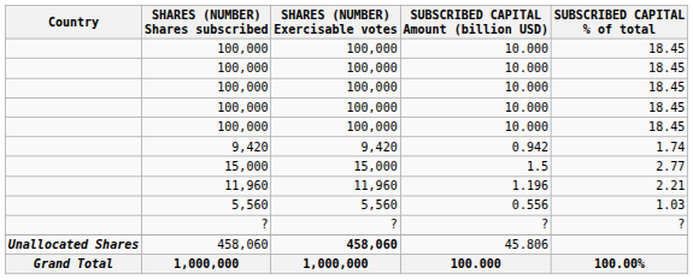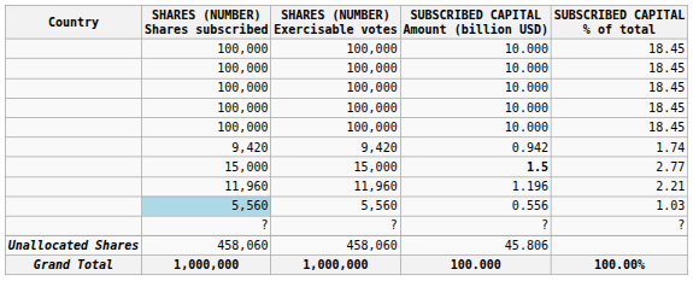row 8 | SUBSCRIBED CAPITAL Amount (billion USD): normal -> bold
row 10 | SHARES (NUMBER) Shares subscribed: no background -> lightblue background
row 12 | SHARES (NUMBER) Exercisable votes: bold -> normal
